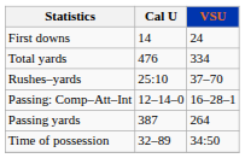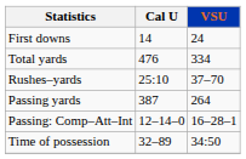rows swapped: Passing yards <-> Passing: Comp–Att–Int
